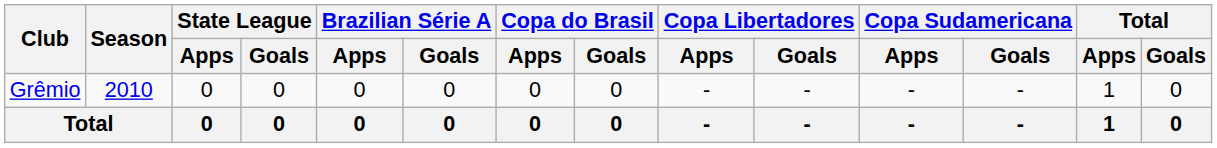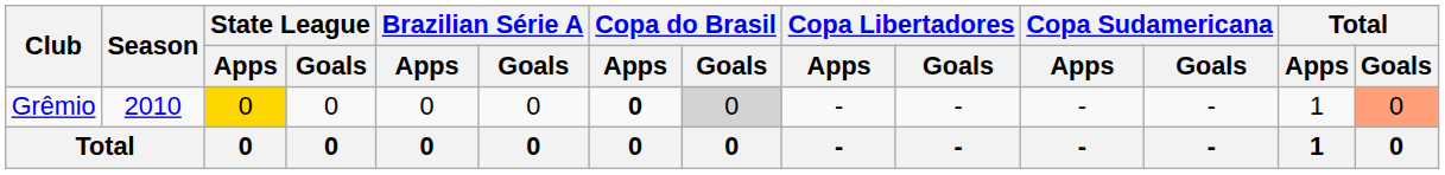Grêmio | State League / Apps: no background -> gold background
Grêmio | Copa do Brasil / Apps: normal -> bold
Grêmio | Copa do Brasil / Goals: no background -> lightgrey background
Grêmio | Total / Goals: no background -> lightsalmon background
